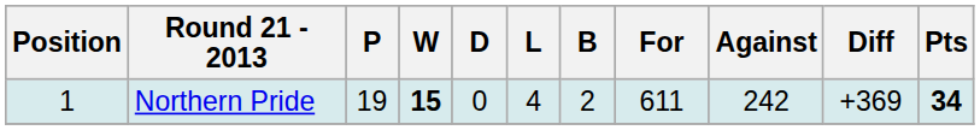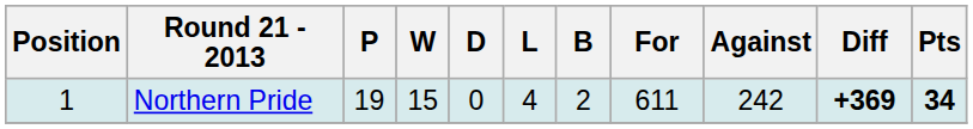Northern Pride | W: bold -> normal
Northern Pride | Diff: normal -> bold
